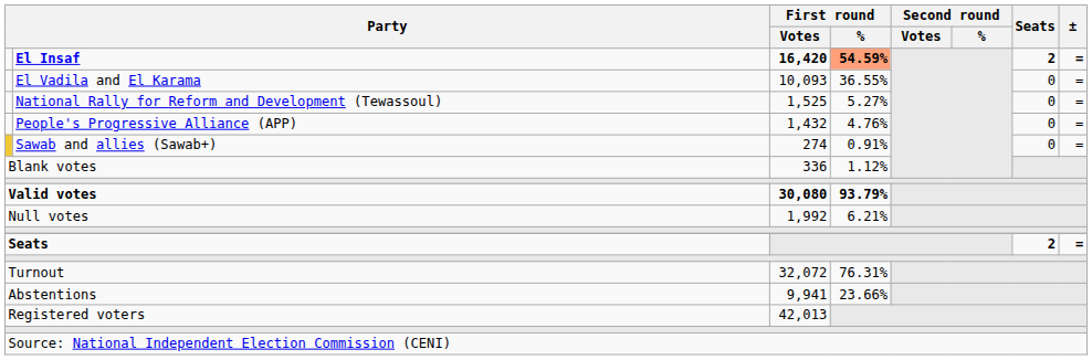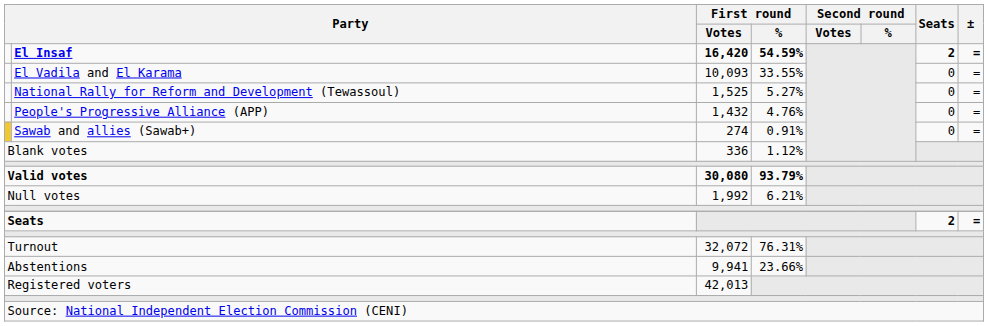El Insaf | First round / %: lightsalmon background -> no background
El Vadila and El Karama | First round / %: 36.55% -> 33.55%
